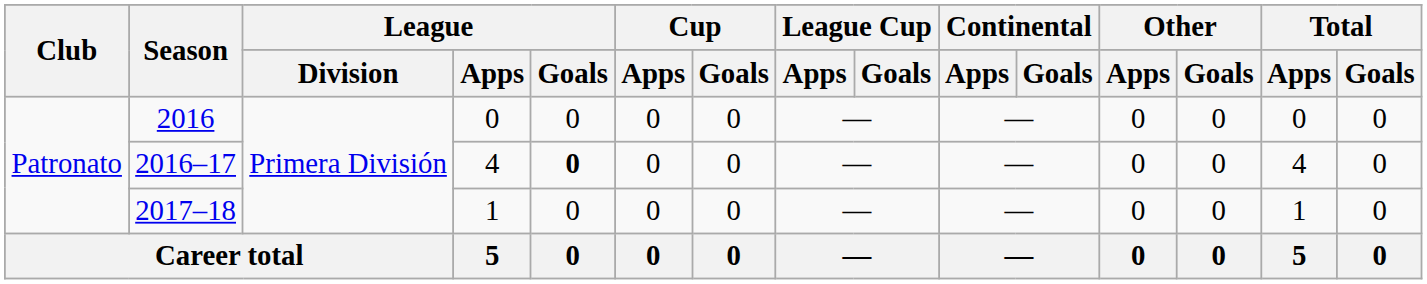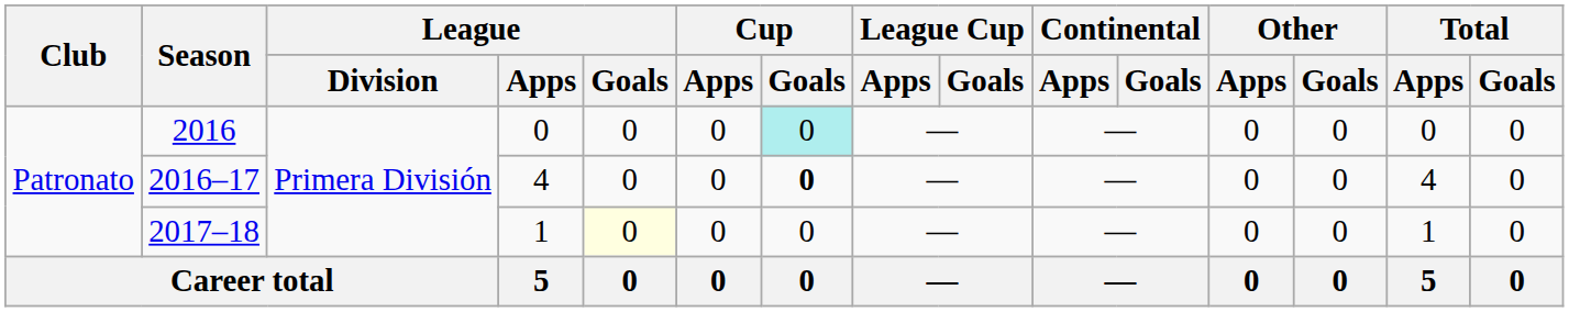2016 | Cup / Goals: no background -> paleturquoise background
2016–17 | League / Goals: bold -> normal
2016–17 | Cup / Goals: normal -> bold
2017–18 | League / Goals: no background -> lightyellow background
